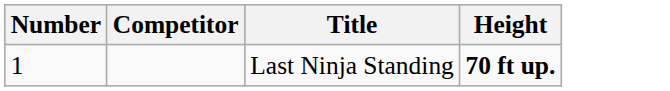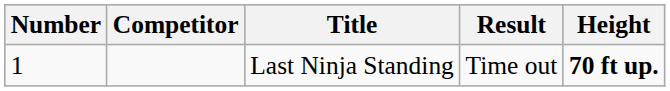+ column: Result | Time out
